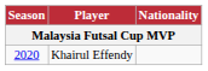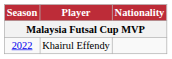Khairul Effendy | Season: 2020 -> 2022
